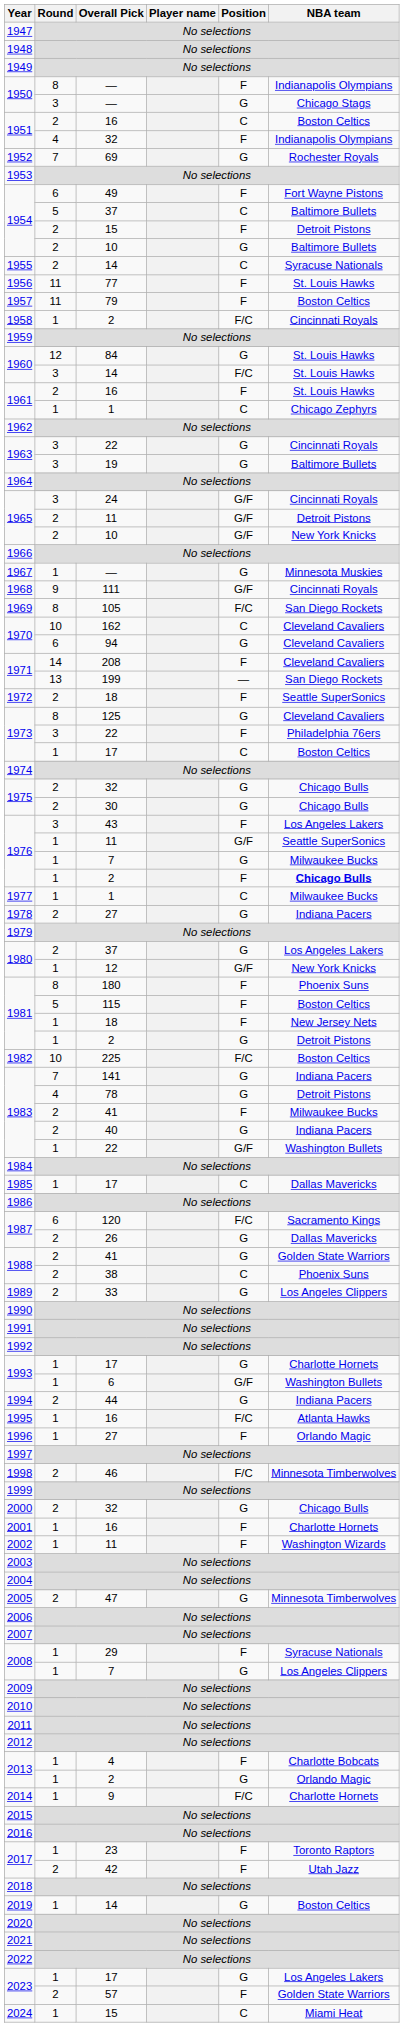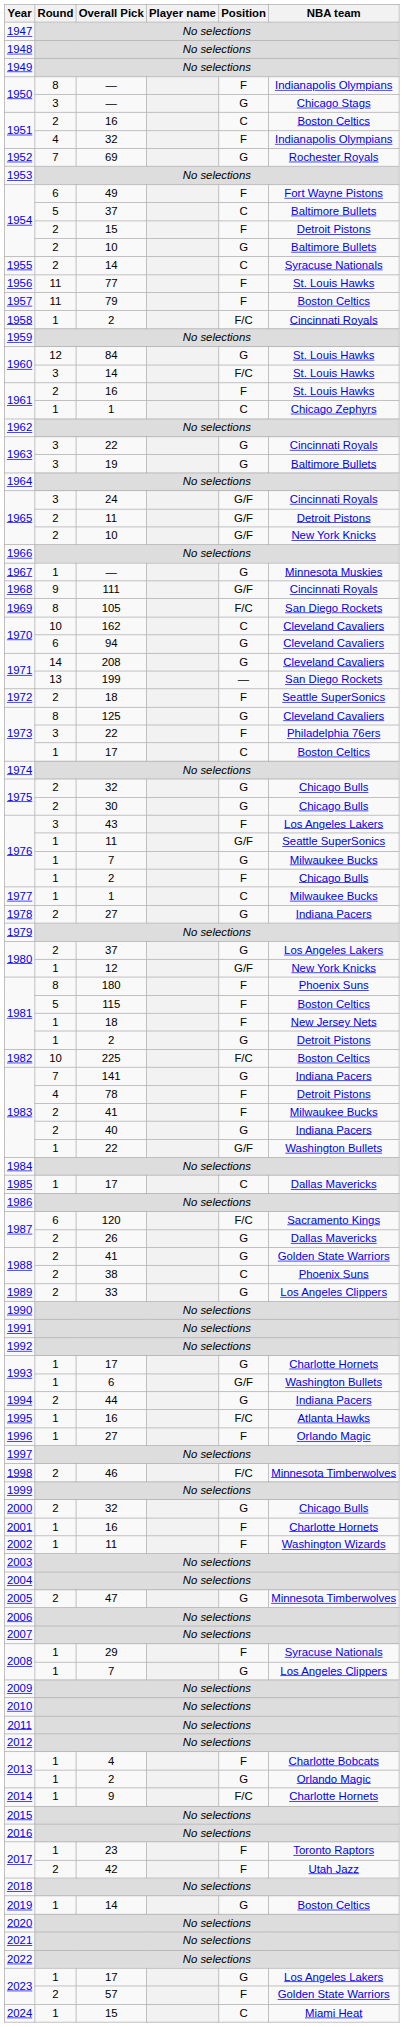1971 / 208 | Position: F -> G
1976 / 2 | NBA team: bold -> normal
1983 / 78 | Position: G -> F
